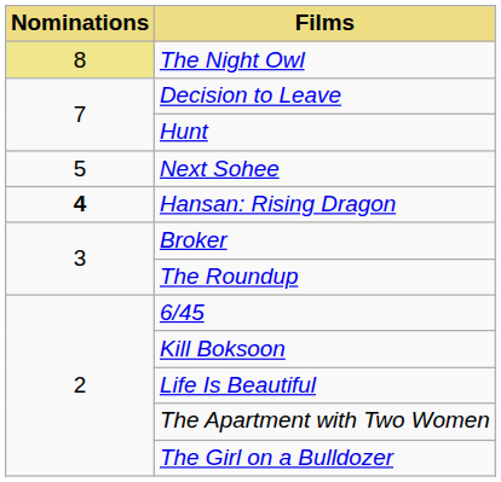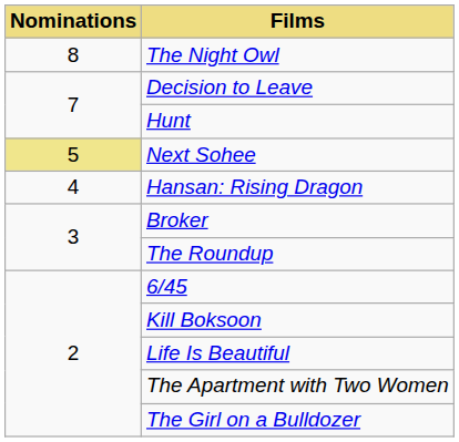The Night Owl | Nominations: khaki background -> no background
Next Sohee | Nominations: no background -> khaki background
Hansan: Rising Dragon | Nominations: bold -> normal
